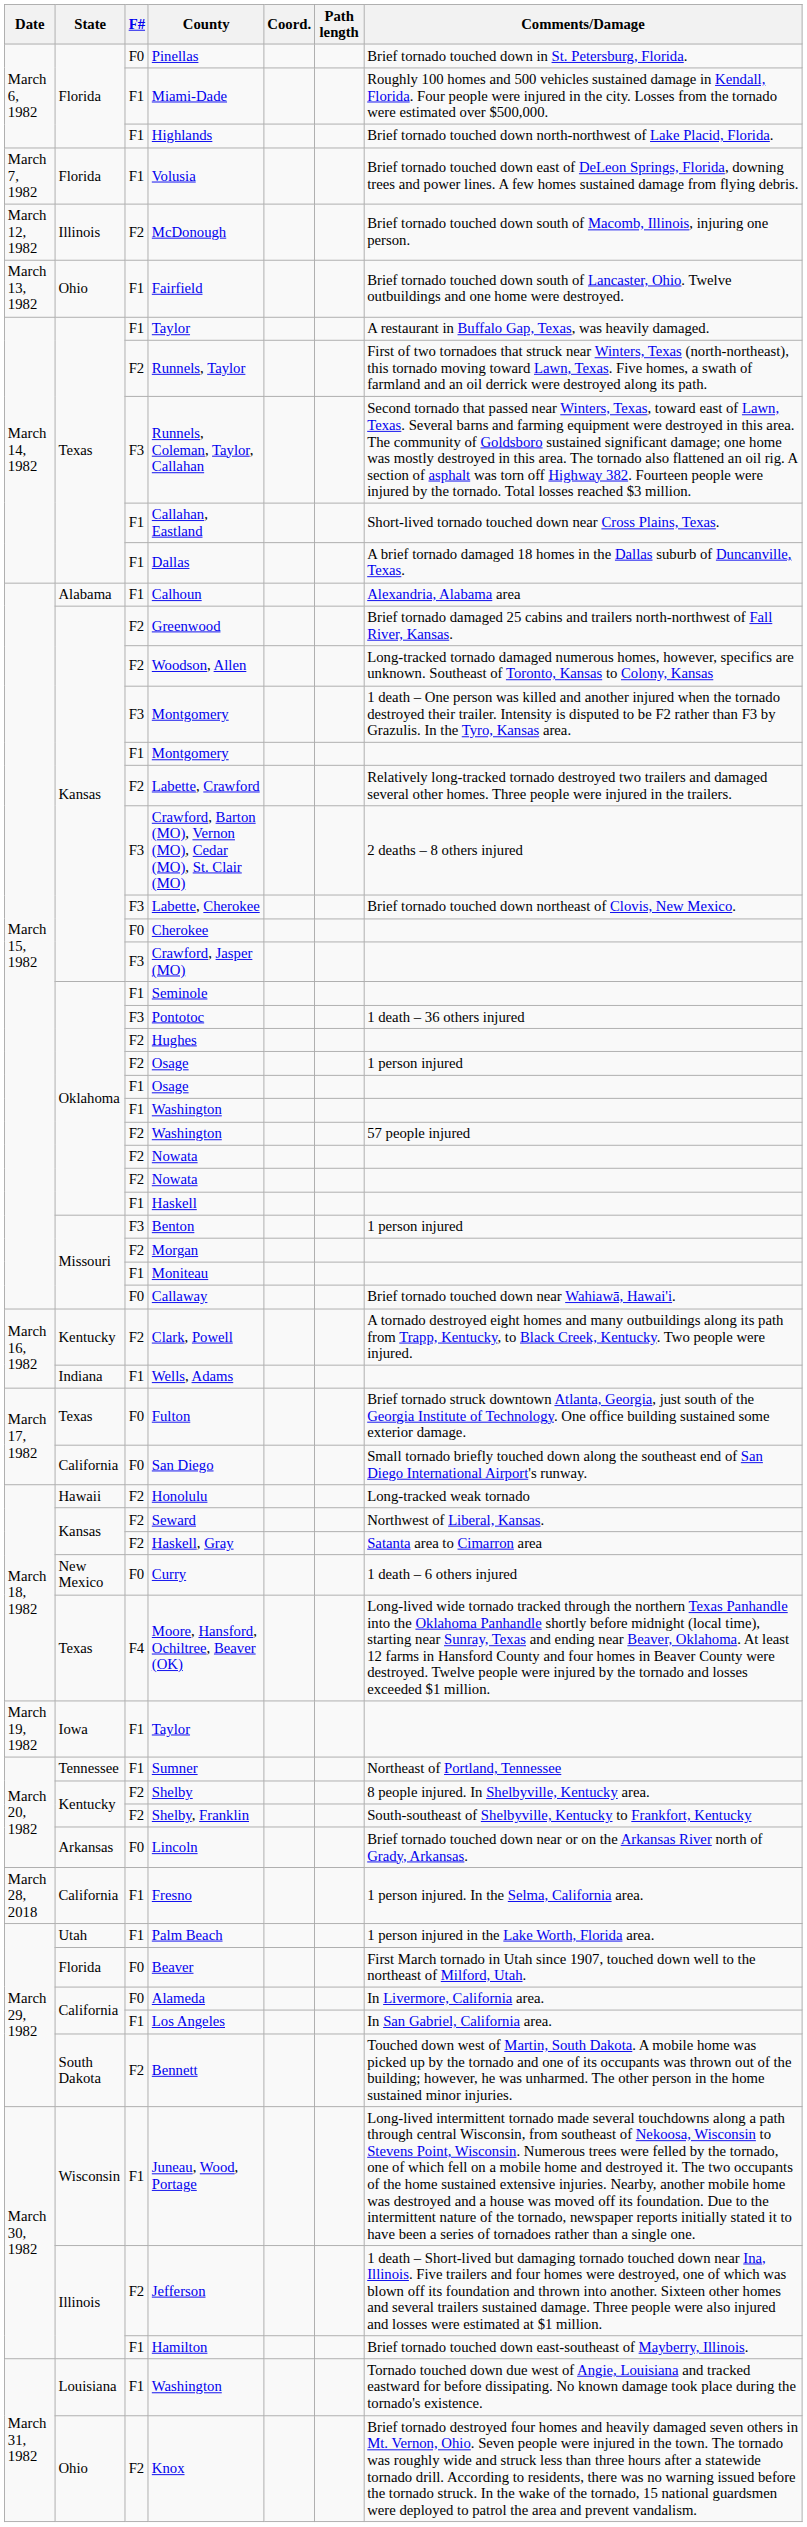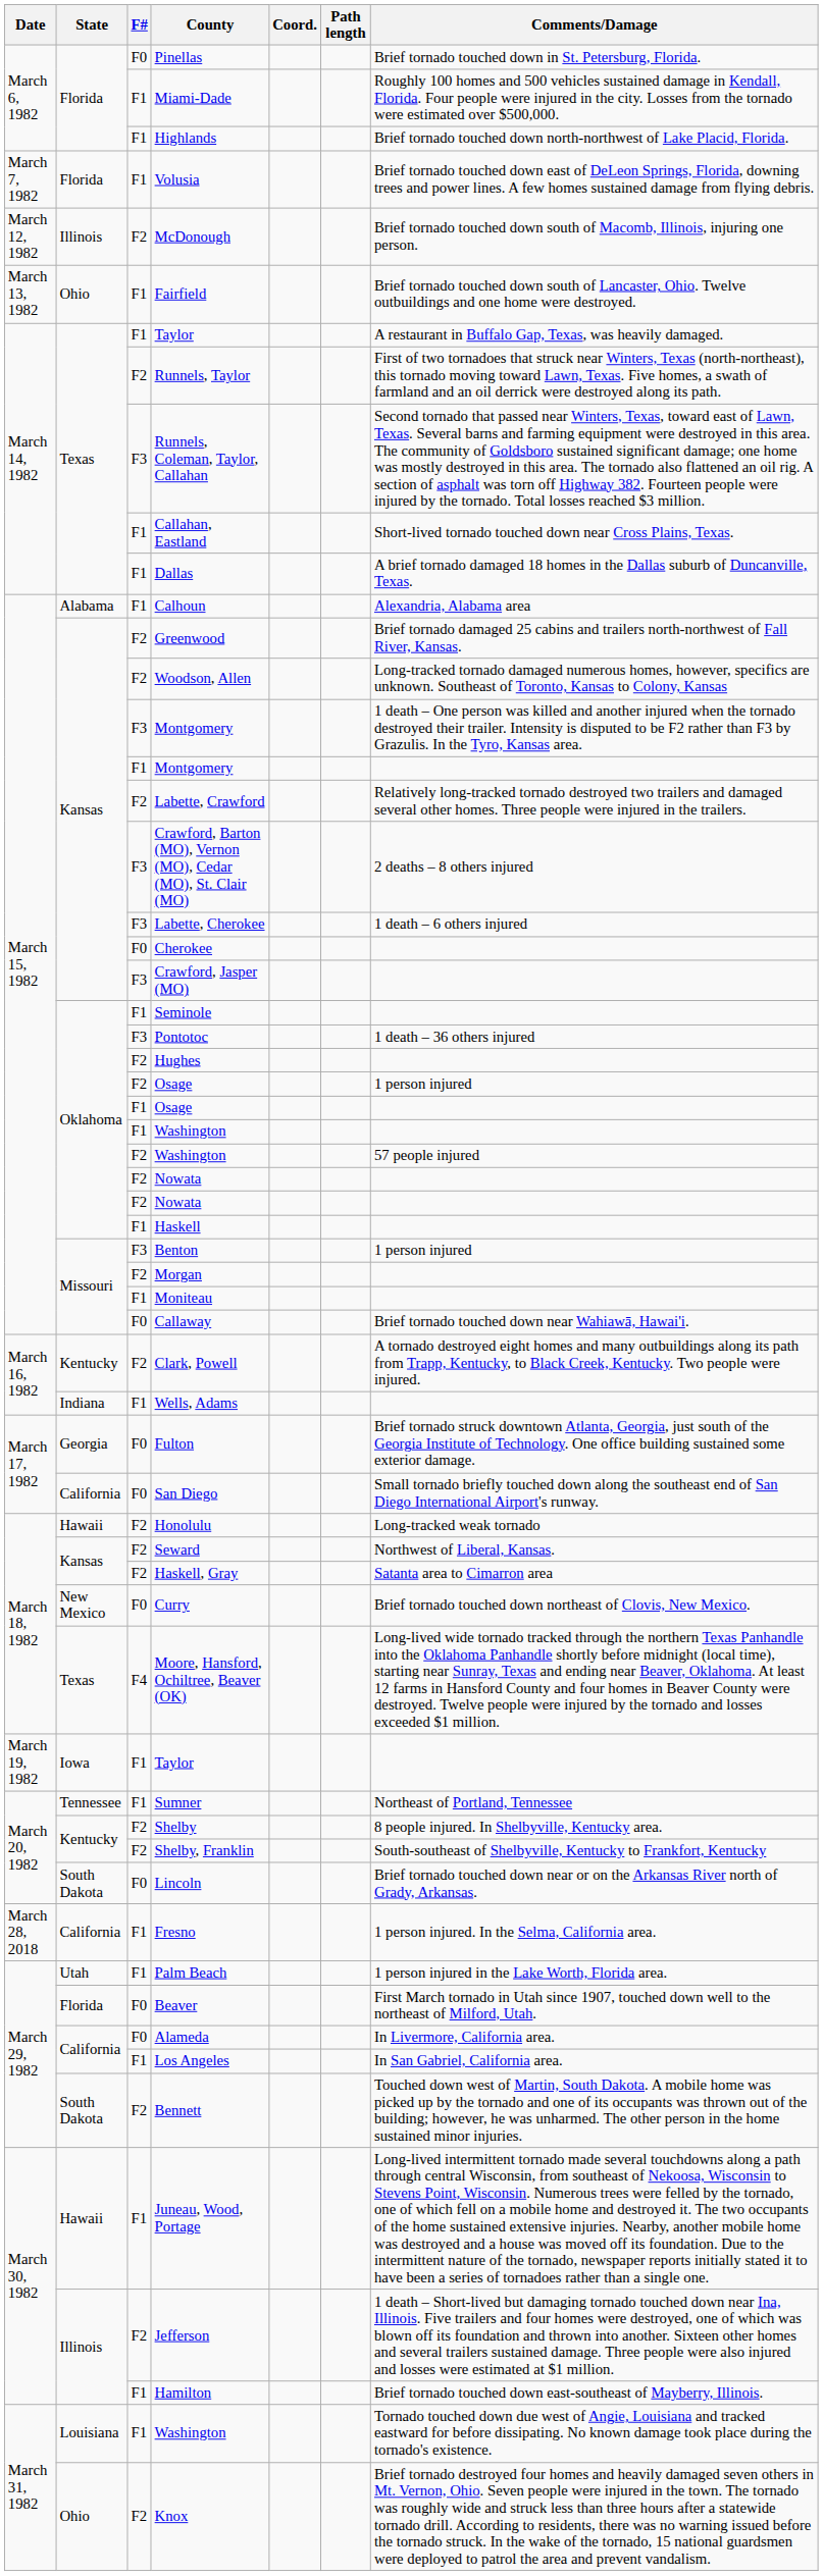Labette, Cherokee | Comments/Damage: Brief tornado touched down northeast of Clovis, New Mexico. -> 1 death – 6 others injured
Fulton | State: Texas -> Georgia
Curry | Comments/Damage: 1 death – 6 others injured -> Brief tornado touched down northeast of Clovis, New Mexico.
Lincoln | State: Arkansas -> South Dakota
Juneau, Wood, Portage | State: Wisconsin -> Hawaii
